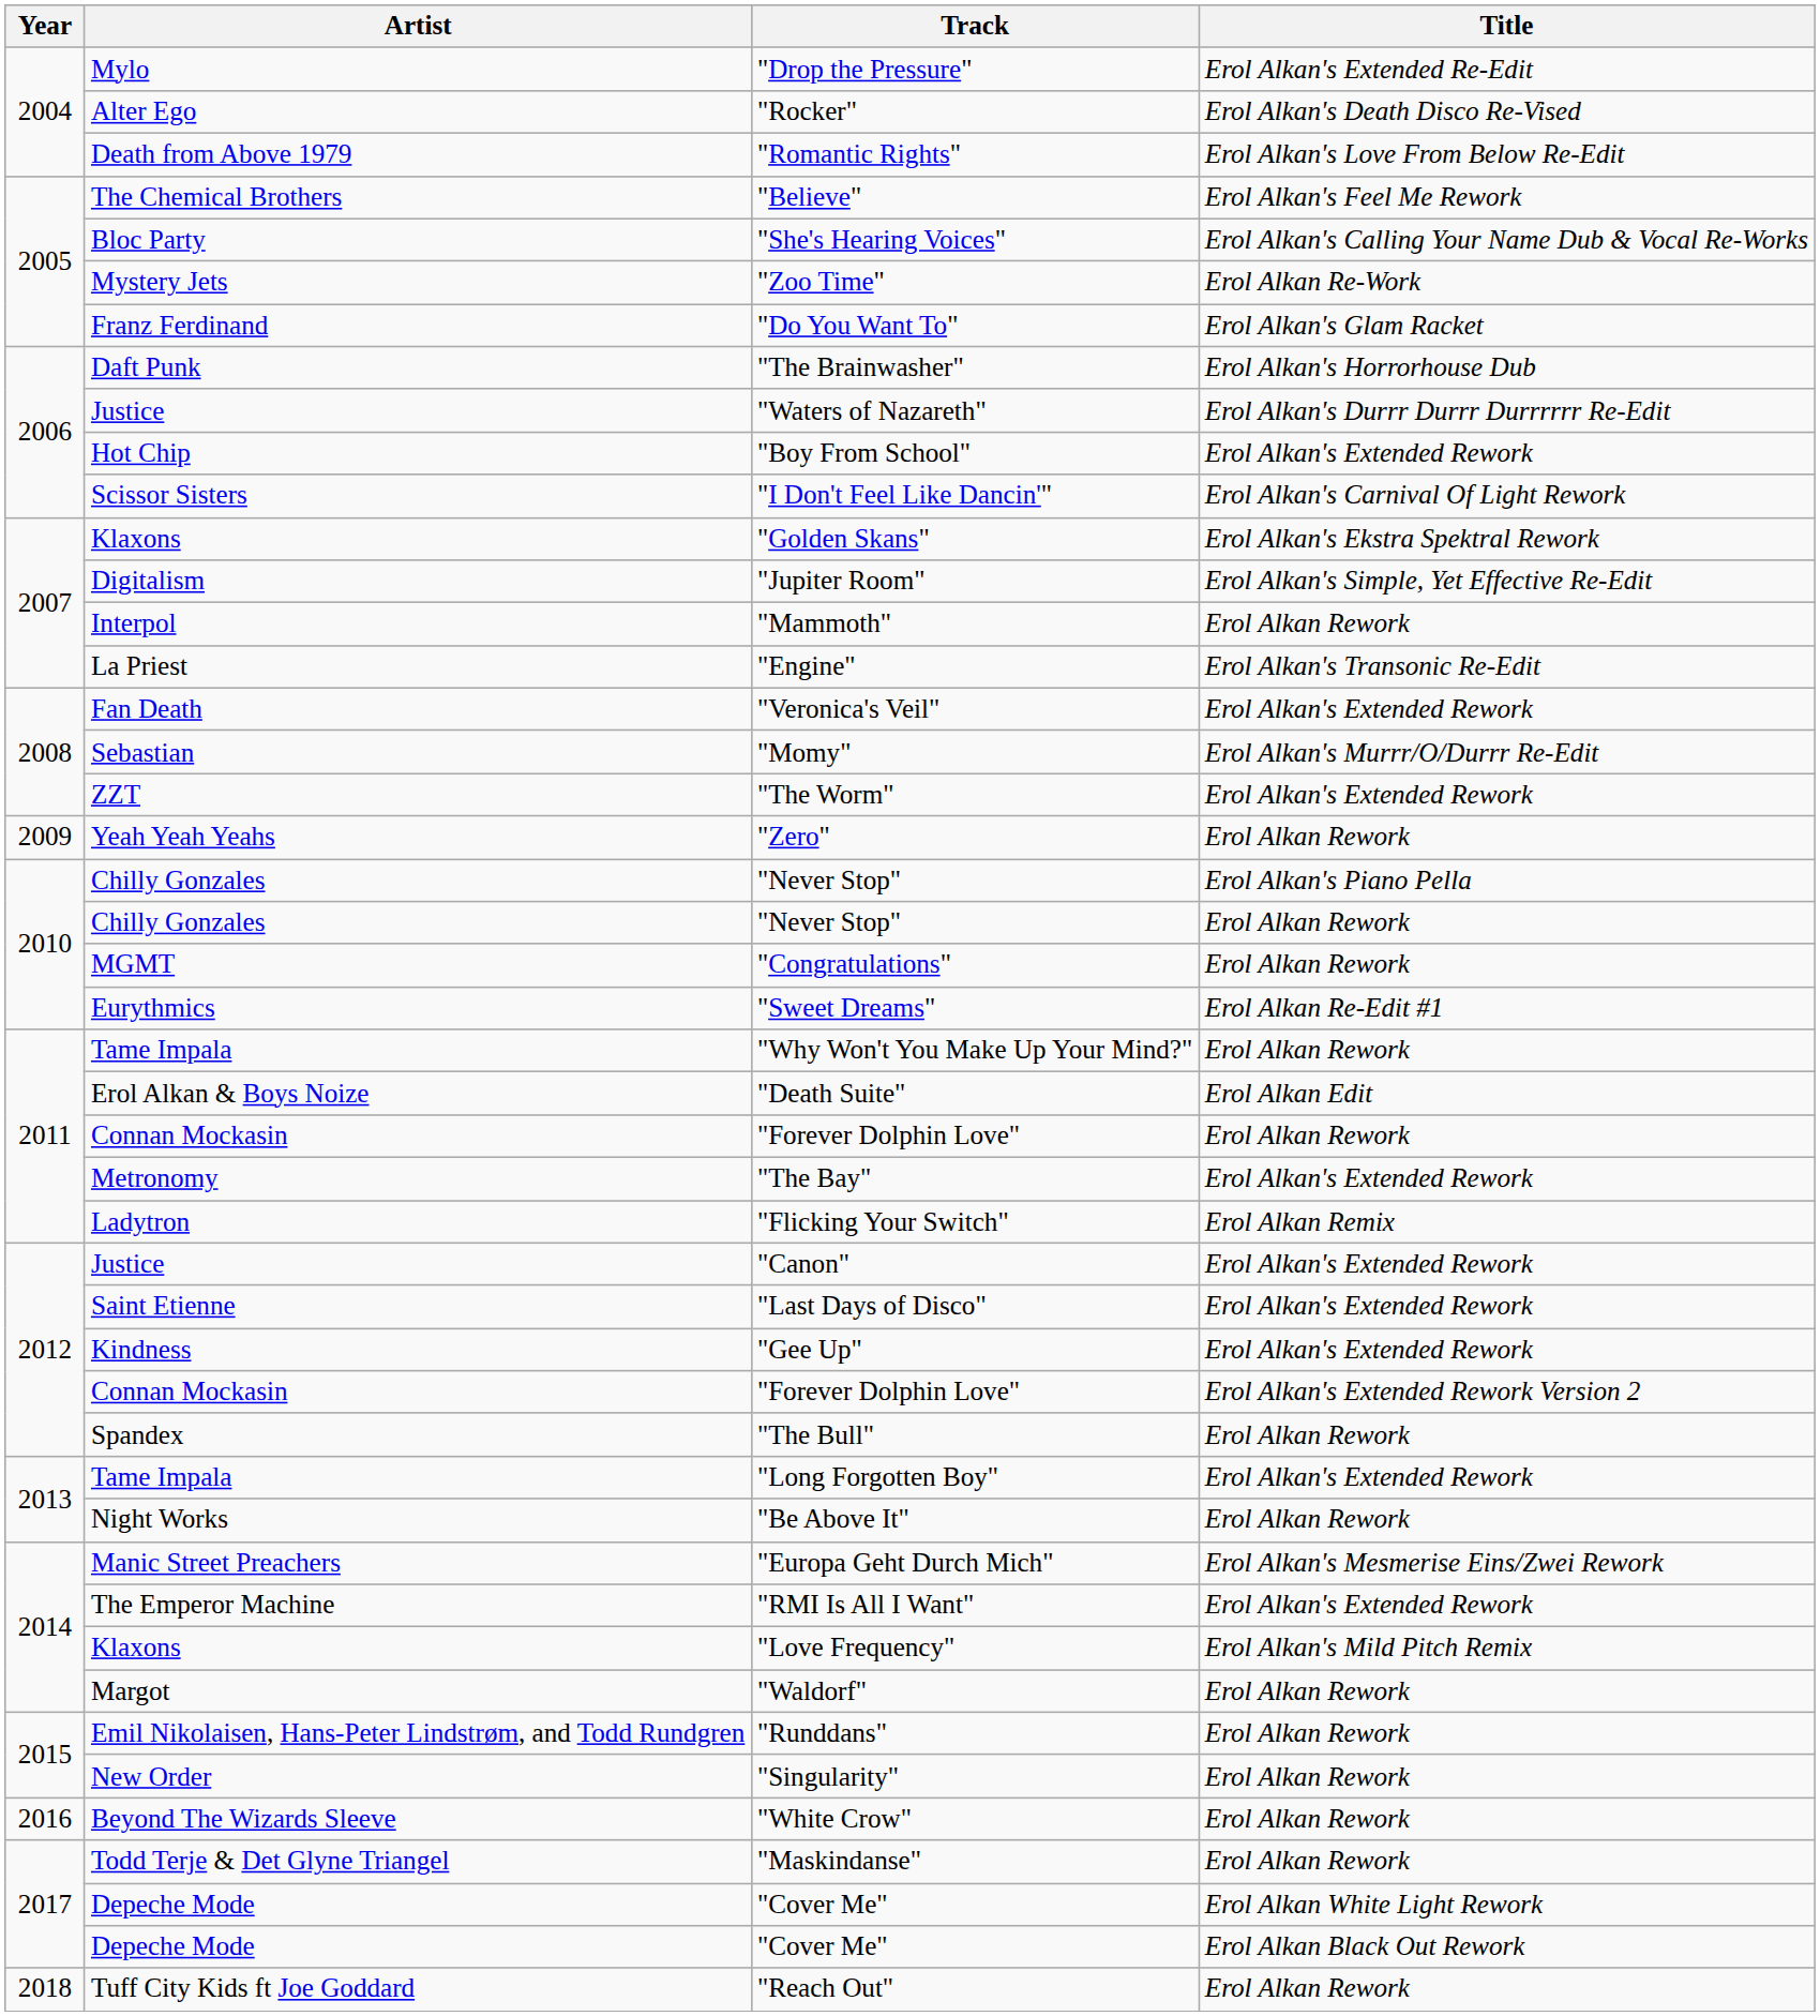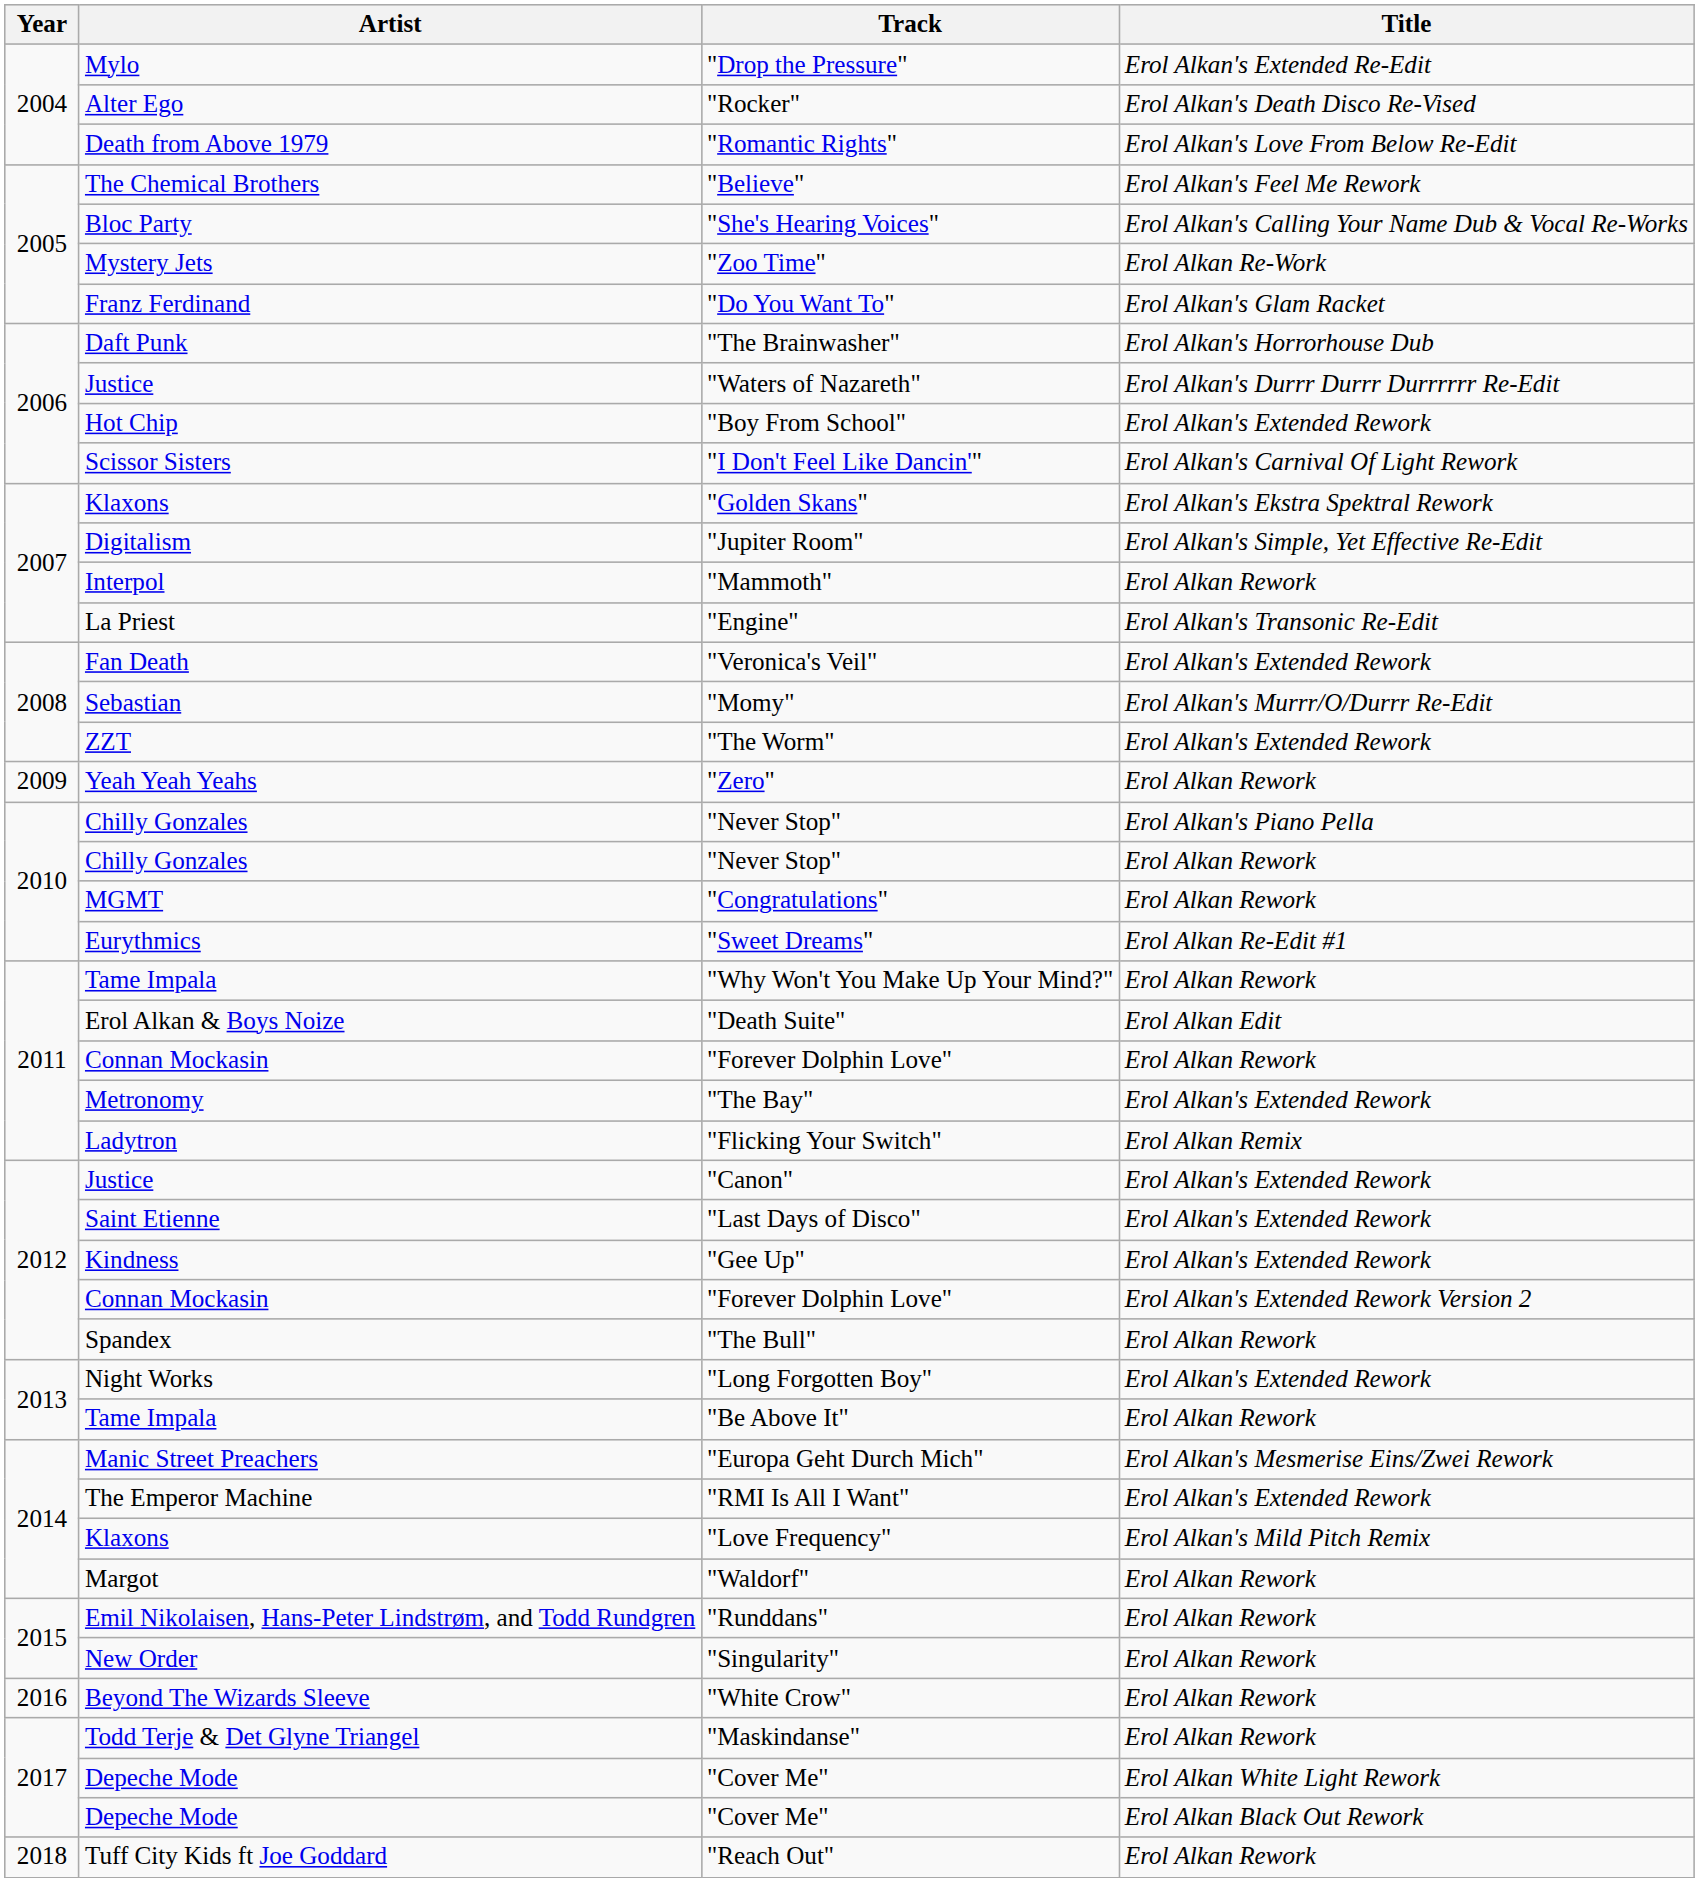"Long Forgotten Boy" | Artist: Tame Impala -> Night Works
"Be Above It" | Artist: Night Works -> Tame Impala
